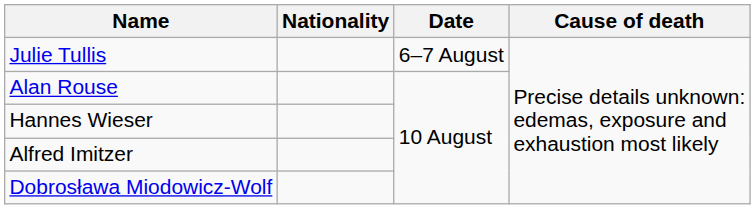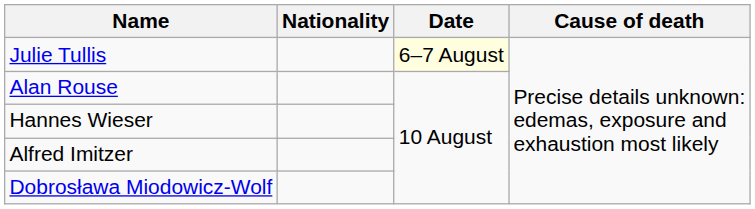Julie Tullis | Date: no background -> lightyellow background
